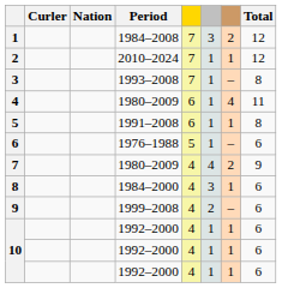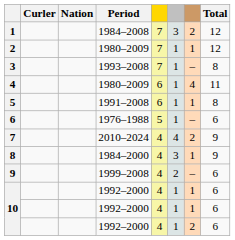row 3 | Period: 2010–2024 -> 1980–2009
row 8 | Period: 1980–2009 -> 2010–2024
row 9 | Total: 6 -> 9
row 13 | column 7: 1 -> 2
